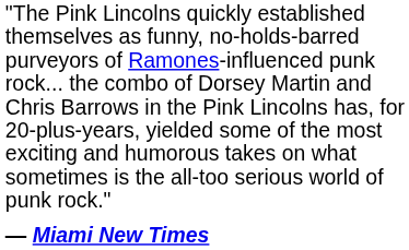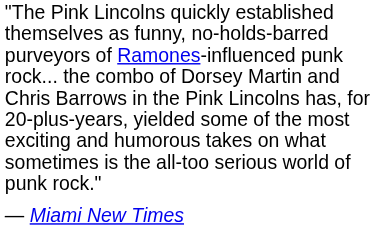row 2 | column 1: bold -> normal
